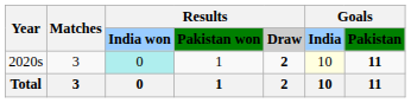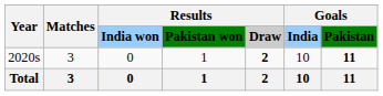2020s | Results / India won: paleturquoise background -> no background
2020s | Goals / India: lightyellow background -> no background
